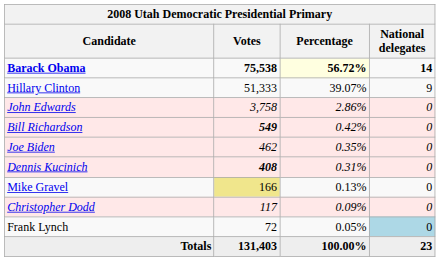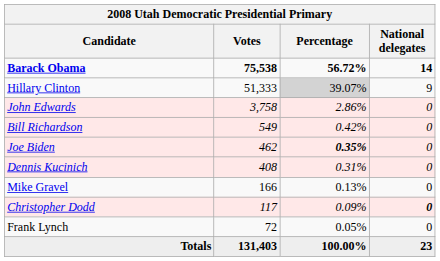Barack Obama | Percentage: lightyellow background -> no background
Hillary Clinton | Percentage: no background -> lightgrey background
Bill Richardson | Votes: bold -> normal
Joe Biden | Percentage: normal -> bold
Dennis Kucinich | Votes: bold -> normal
Mike Gravel | Votes: khaki background -> no background
Christopher Dodd | National delegates: normal -> bold
Frank Lynch | National delegates: lightblue background -> no background
